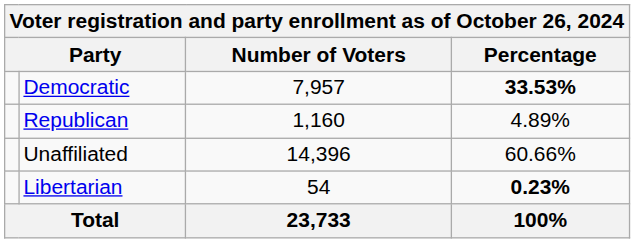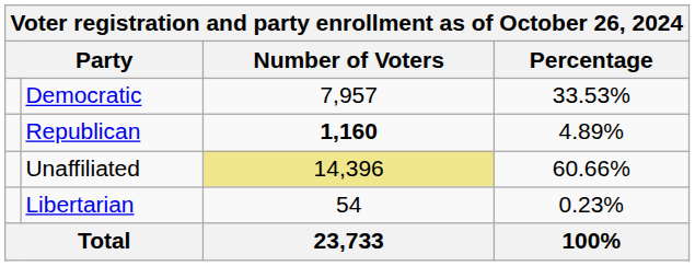Democratic | Percentage: bold -> normal
Republican | Number of Voters: normal -> bold
Unaffiliated | Number of Voters: no background -> khaki background
Libertarian | Percentage: bold -> normal
